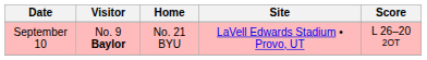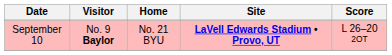September 10 | Site: normal -> bold
